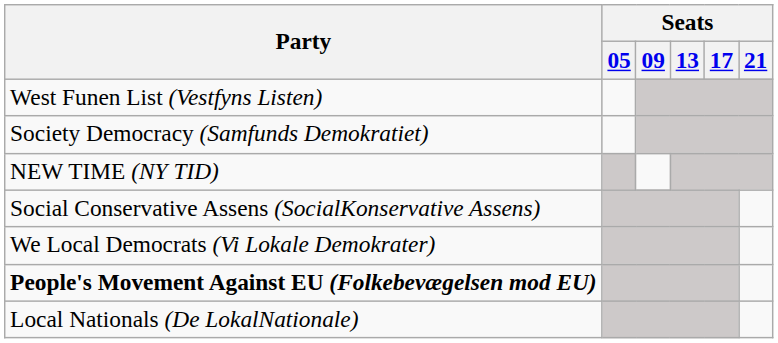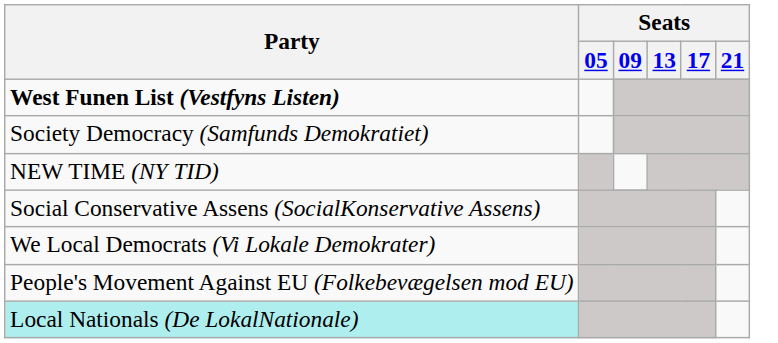West Funen List (Vestfyns Listen) | Party: normal -> bold
People's Movement Against EU (Folkebevægelsen mod EU) | Party: bold -> normal
Local Nationals (De LokalNationale) | Party: no background -> paleturquoise background
